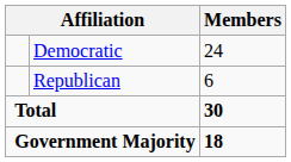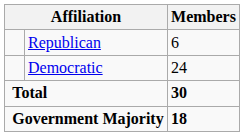rows swapped: Democratic <-> Republican
